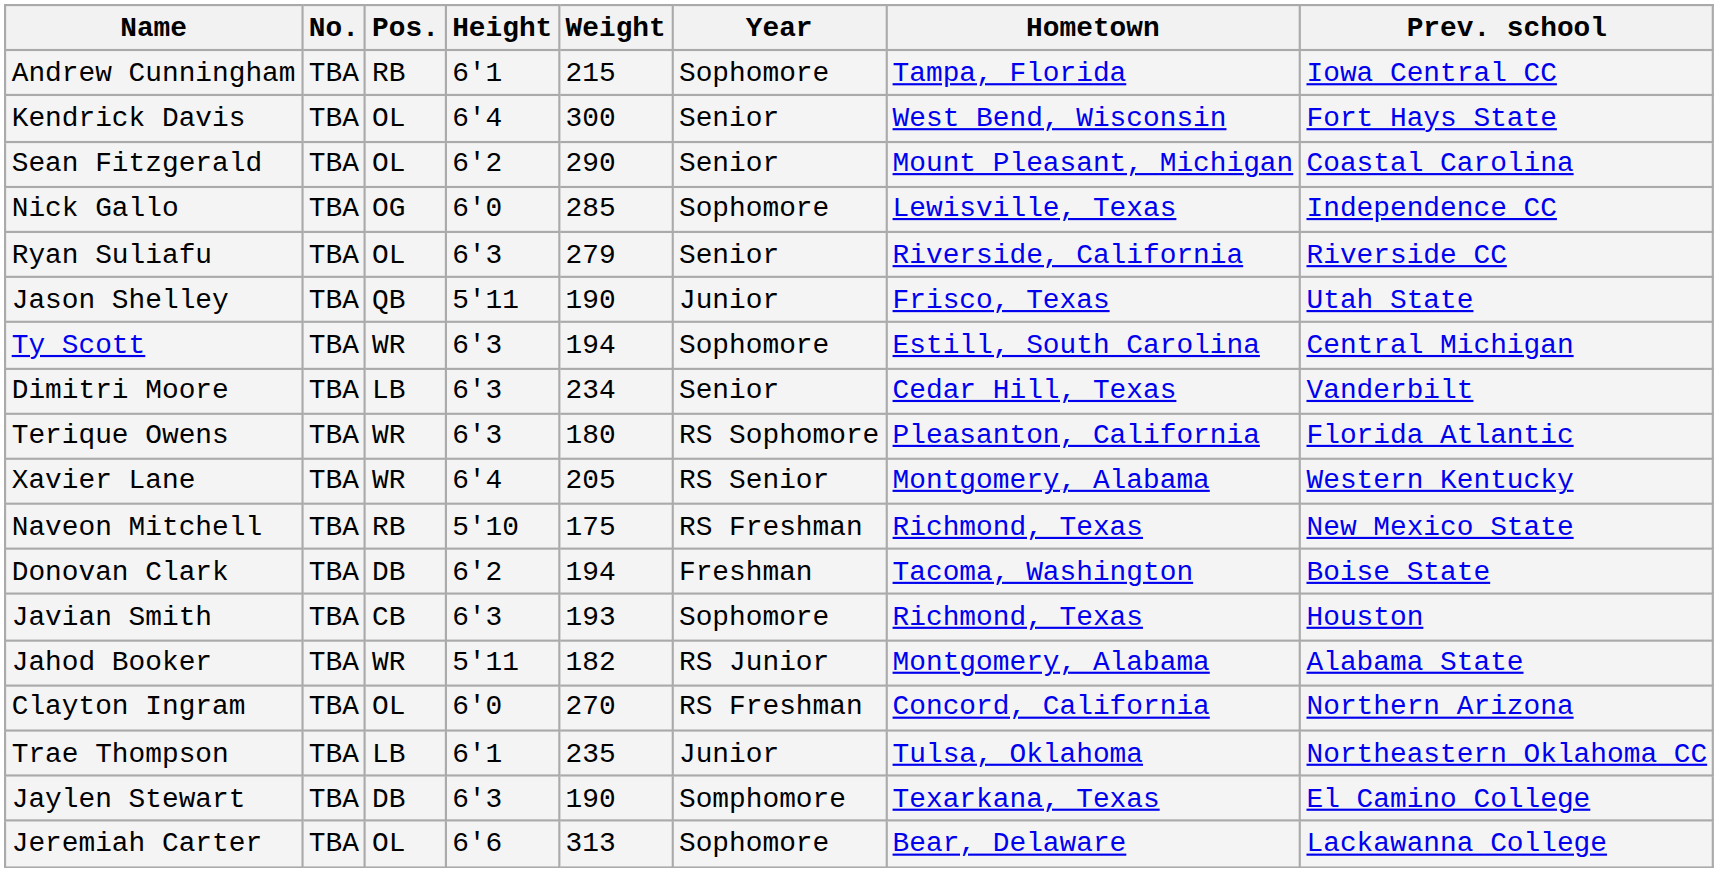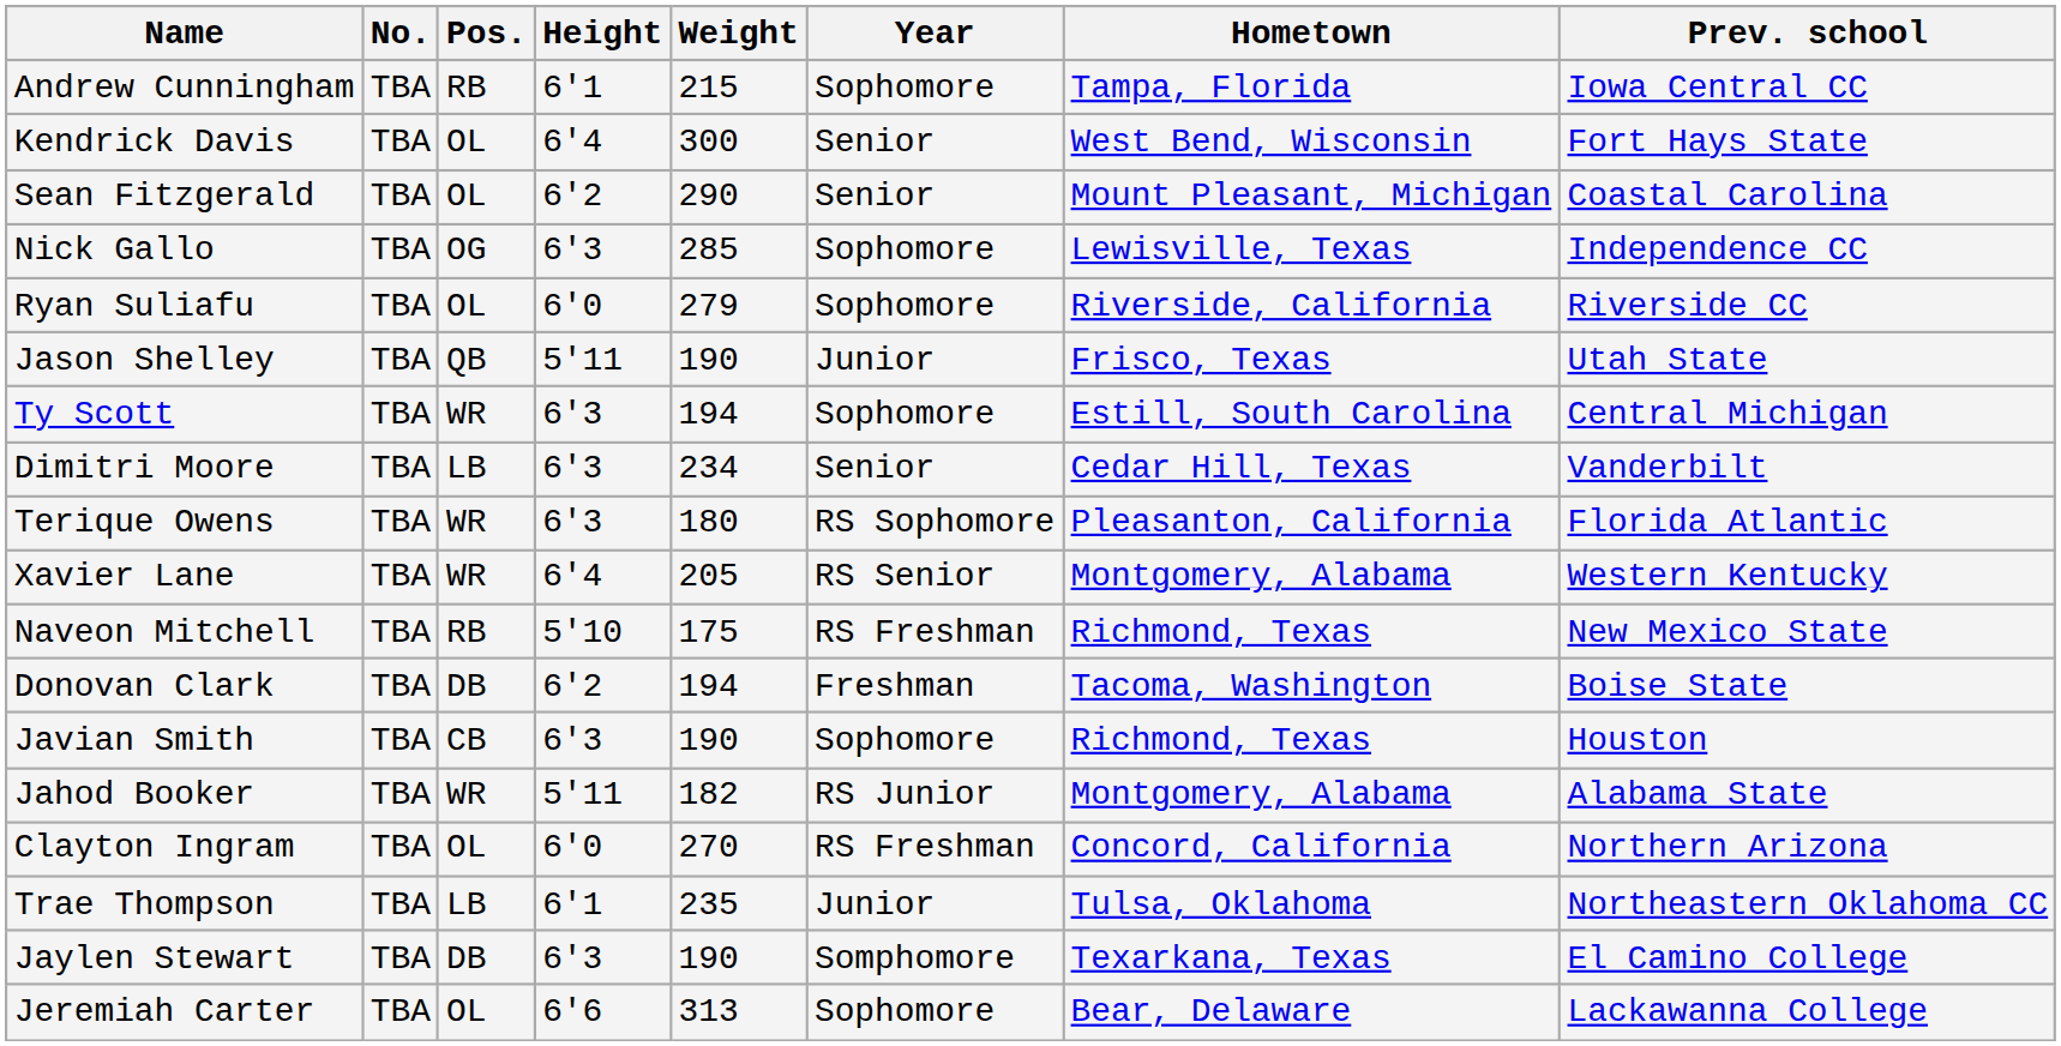Nick Gallo | Height: 6'0 -> 6'3
Ryan Suliafu | Height: 6'3 -> 6'0
Ryan Suliafu | Year: Senior -> Sophomore
Javian Smith | Weight: 193 -> 190
